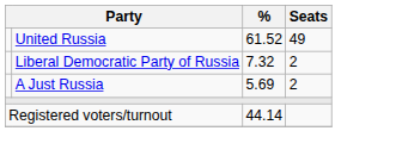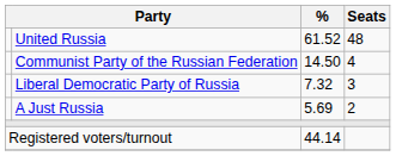United Russia | Seats: 49 -> 48
+ row: Communist Party of the Russian Federation | 14.50 | 4
Liberal Democratic Party of Russia | Seats: 2 -> 3
